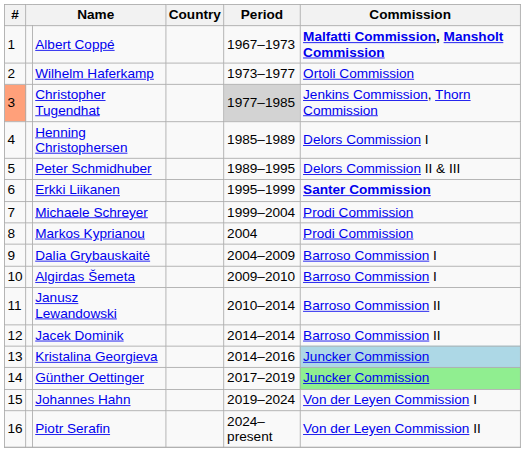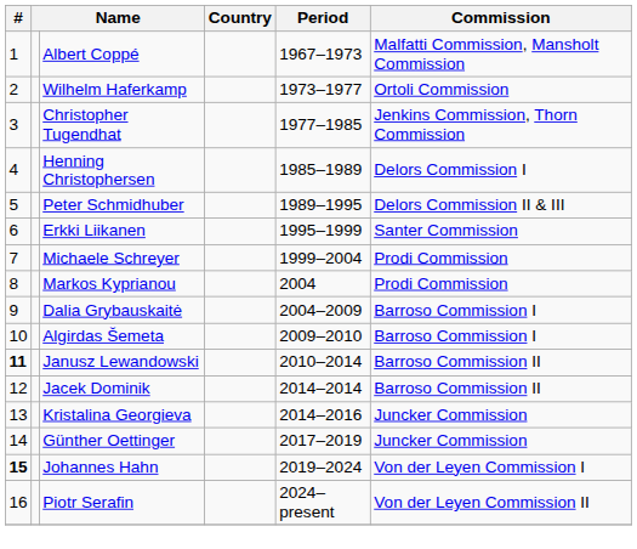Albert Coppé | Commission: bold -> normal
Christopher Tugendhat | #: lightsalmon background -> no background
Christopher Tugendhat | Period: lightgrey background -> no background
Erkki Liikanen | Commission: bold -> normal
Janusz Lewandowski | #: normal -> bold
Kristalina Georgieva | Commission: lightblue background -> no background
Günther Oettinger | Commission: lightgreen background -> no background
Johannes Hahn | #: normal -> bold
